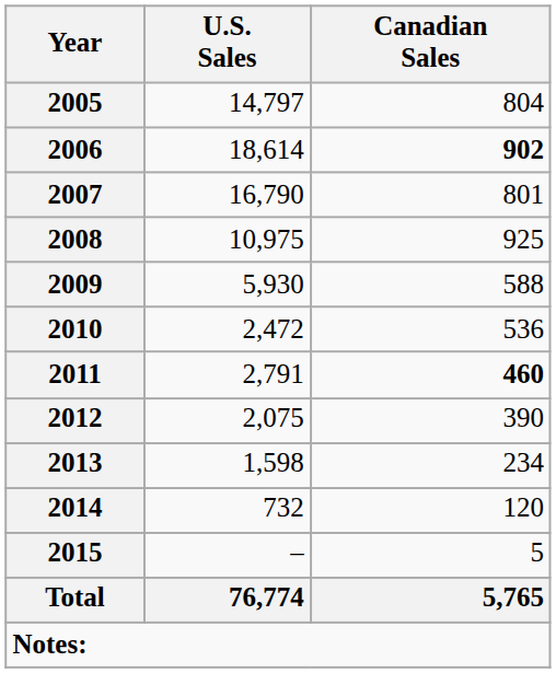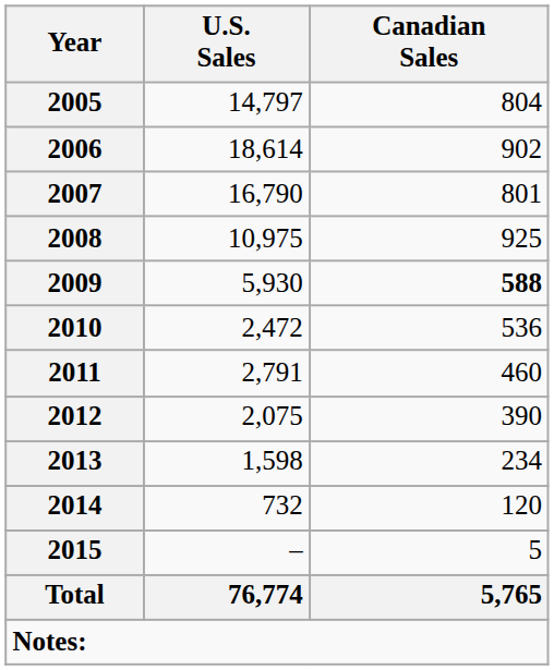2006 | Canadian Sales: bold -> normal
2009 | Canadian Sales: normal -> bold
2011 | Canadian Sales: bold -> normal
